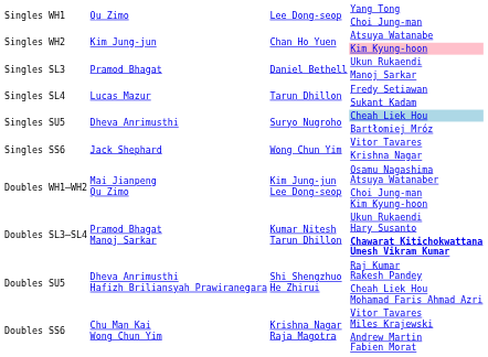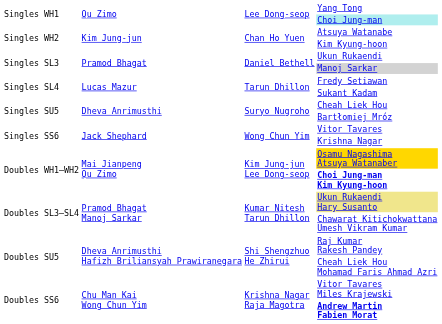Choi Jung-man | column 4: no background -> paleturquoise background
Kim Kyung-hoon | column 4: pink background -> no background
Manoj Sarkar | column 4: no background -> lightgrey background
Cheah Liek Hou | column 4: lightblue background -> no background
Osamu Nagashima Atsuya Watanaber | column 4: no background -> gold background
Choi Jung-man Kim Kyung-hoon | column 4: normal -> bold
Ukun Rukaendi Hary Susanto | column 4: no background -> khaki background
Chawarat Kitichokwattana Umesh Vikram Kumar | column 4: bold -> normal
Andrew Martin Fabien Morat | column 4: normal -> bold
